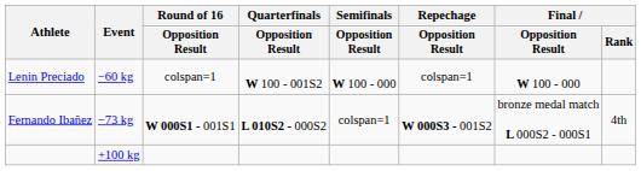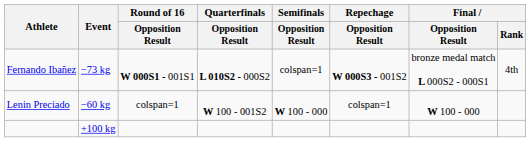rows swapped: Lenin Preciado <-> Fernando Ibañez
